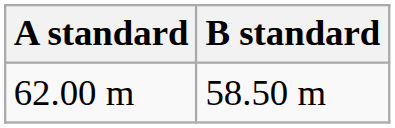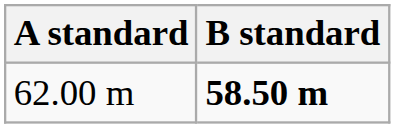62.00 m | B standard: normal -> bold
